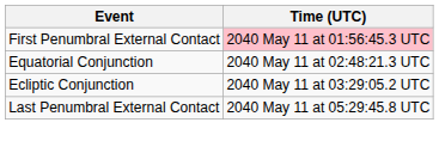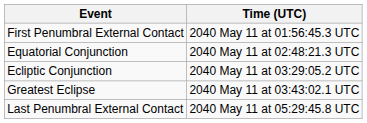First Penumbral External Contact | Time (UTC): pink background -> no background
+ row: Greatest Eclipse | 2040 May 11 at 03:43:02.1 UTC
